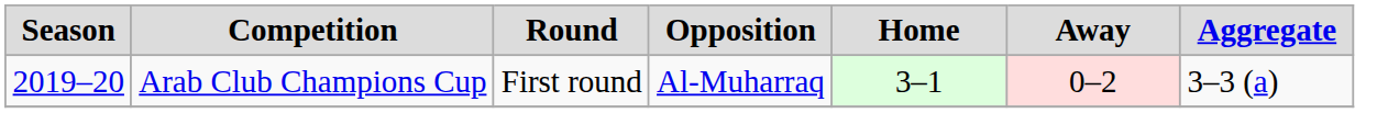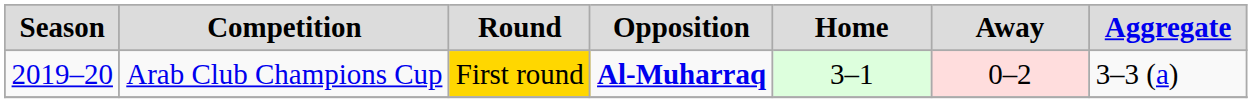Arab Club Champions Cup | Round: no background -> gold background
Arab Club Champions Cup | Opposition: normal -> bold
